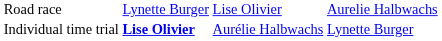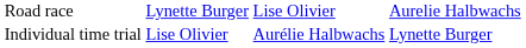Individual time trial | column 2: bold -> normal
